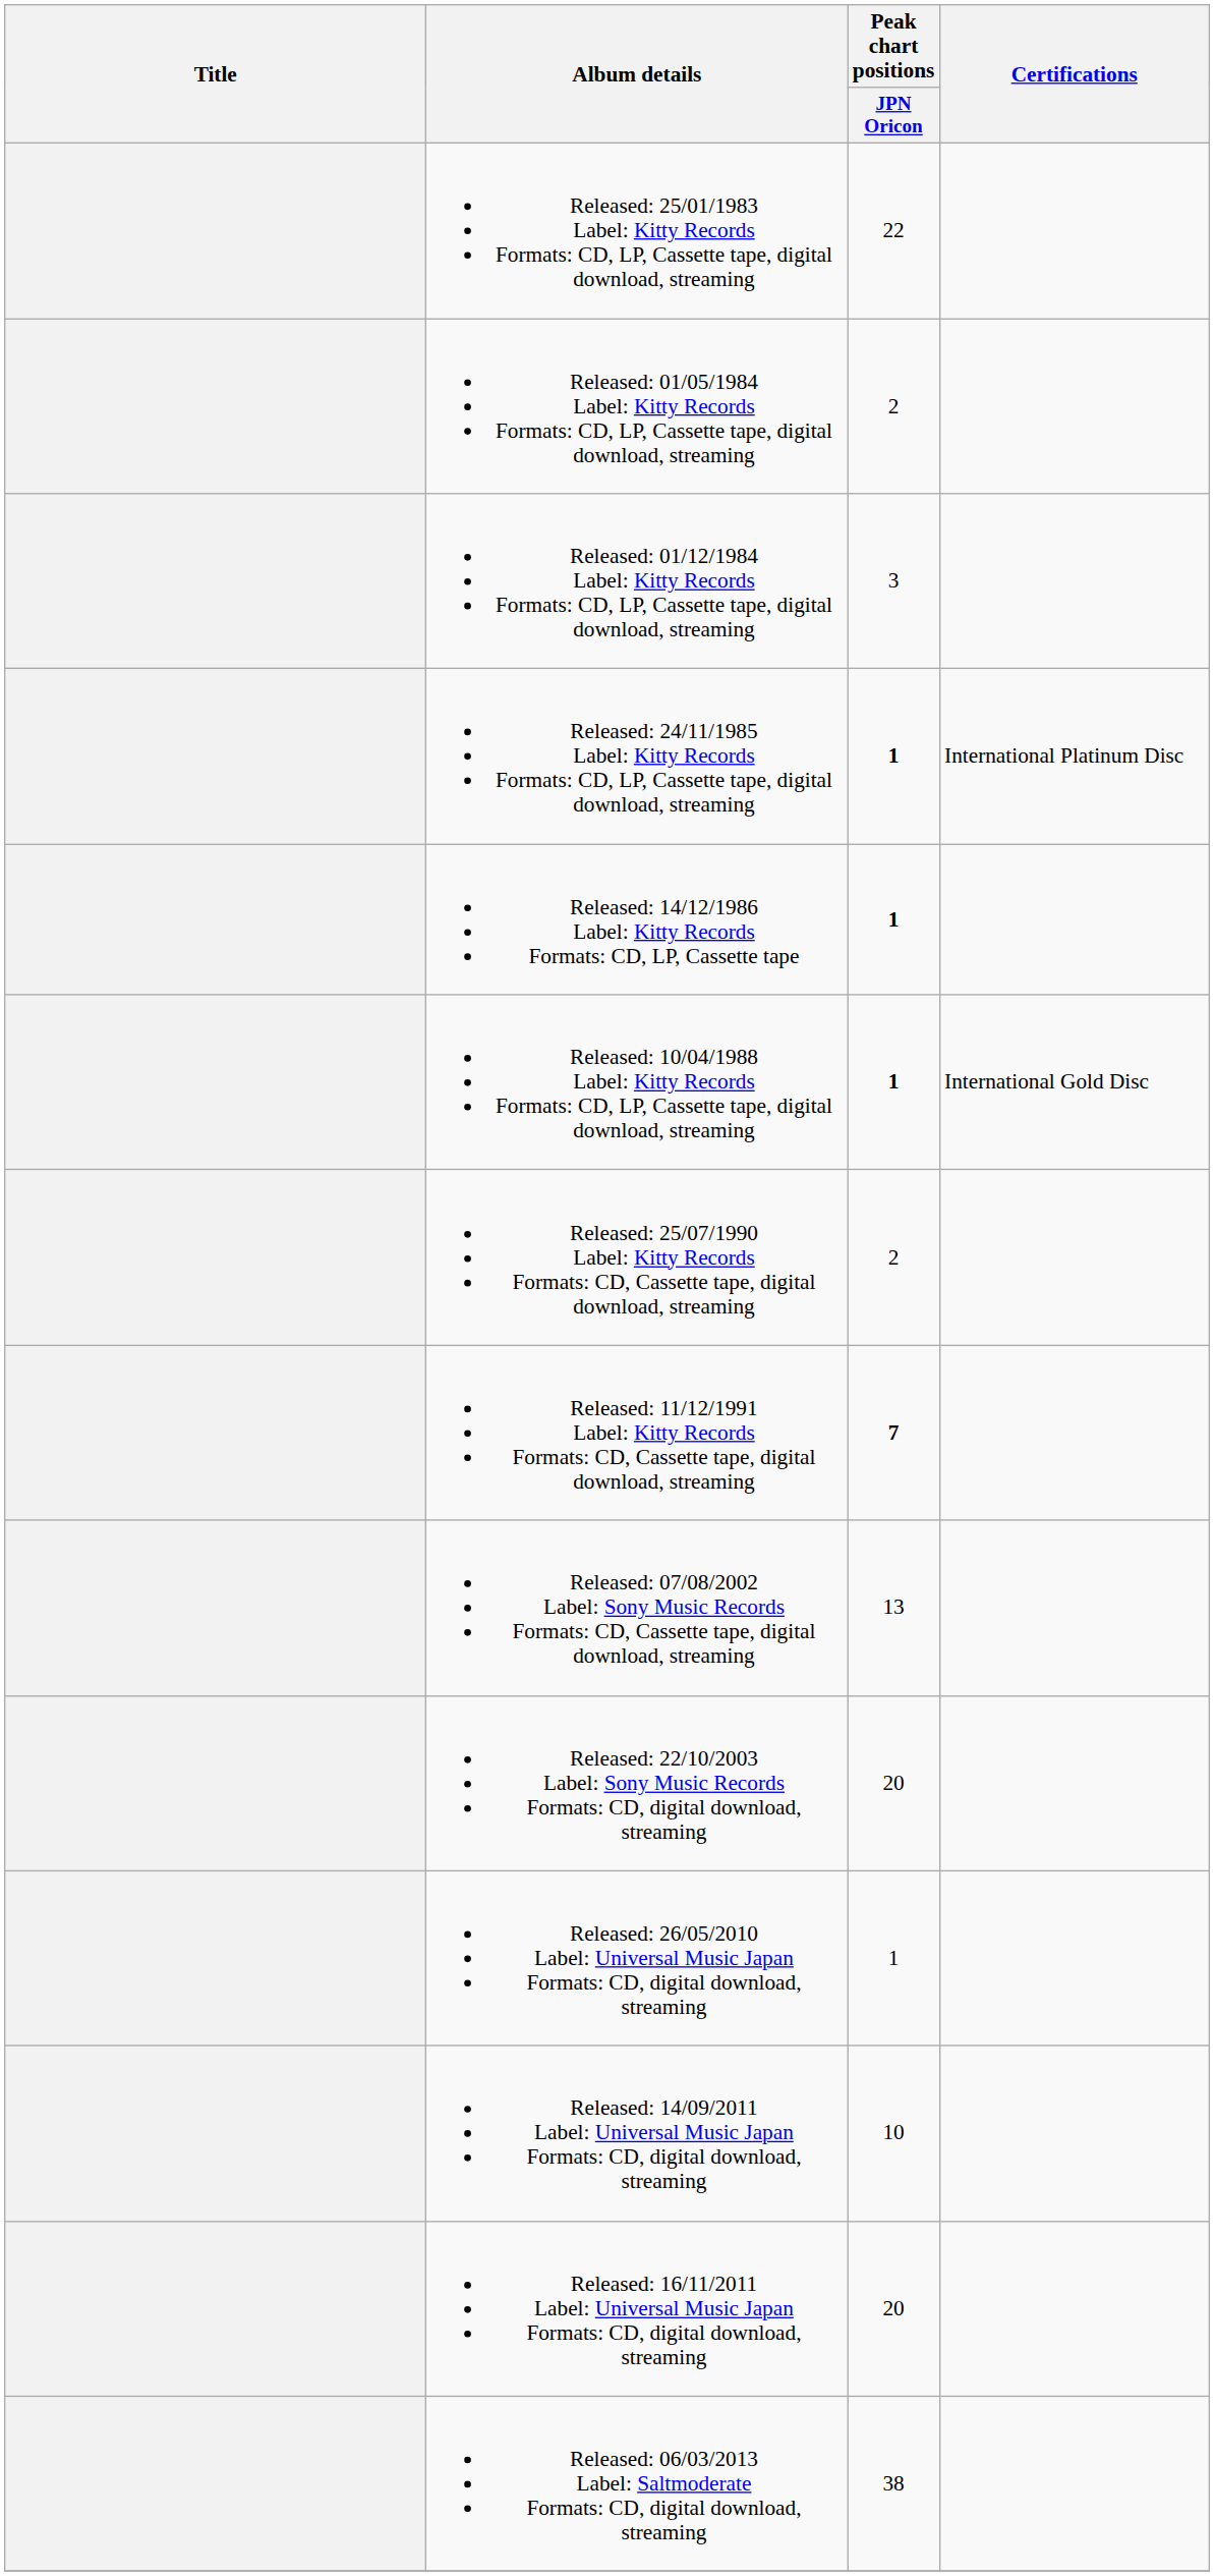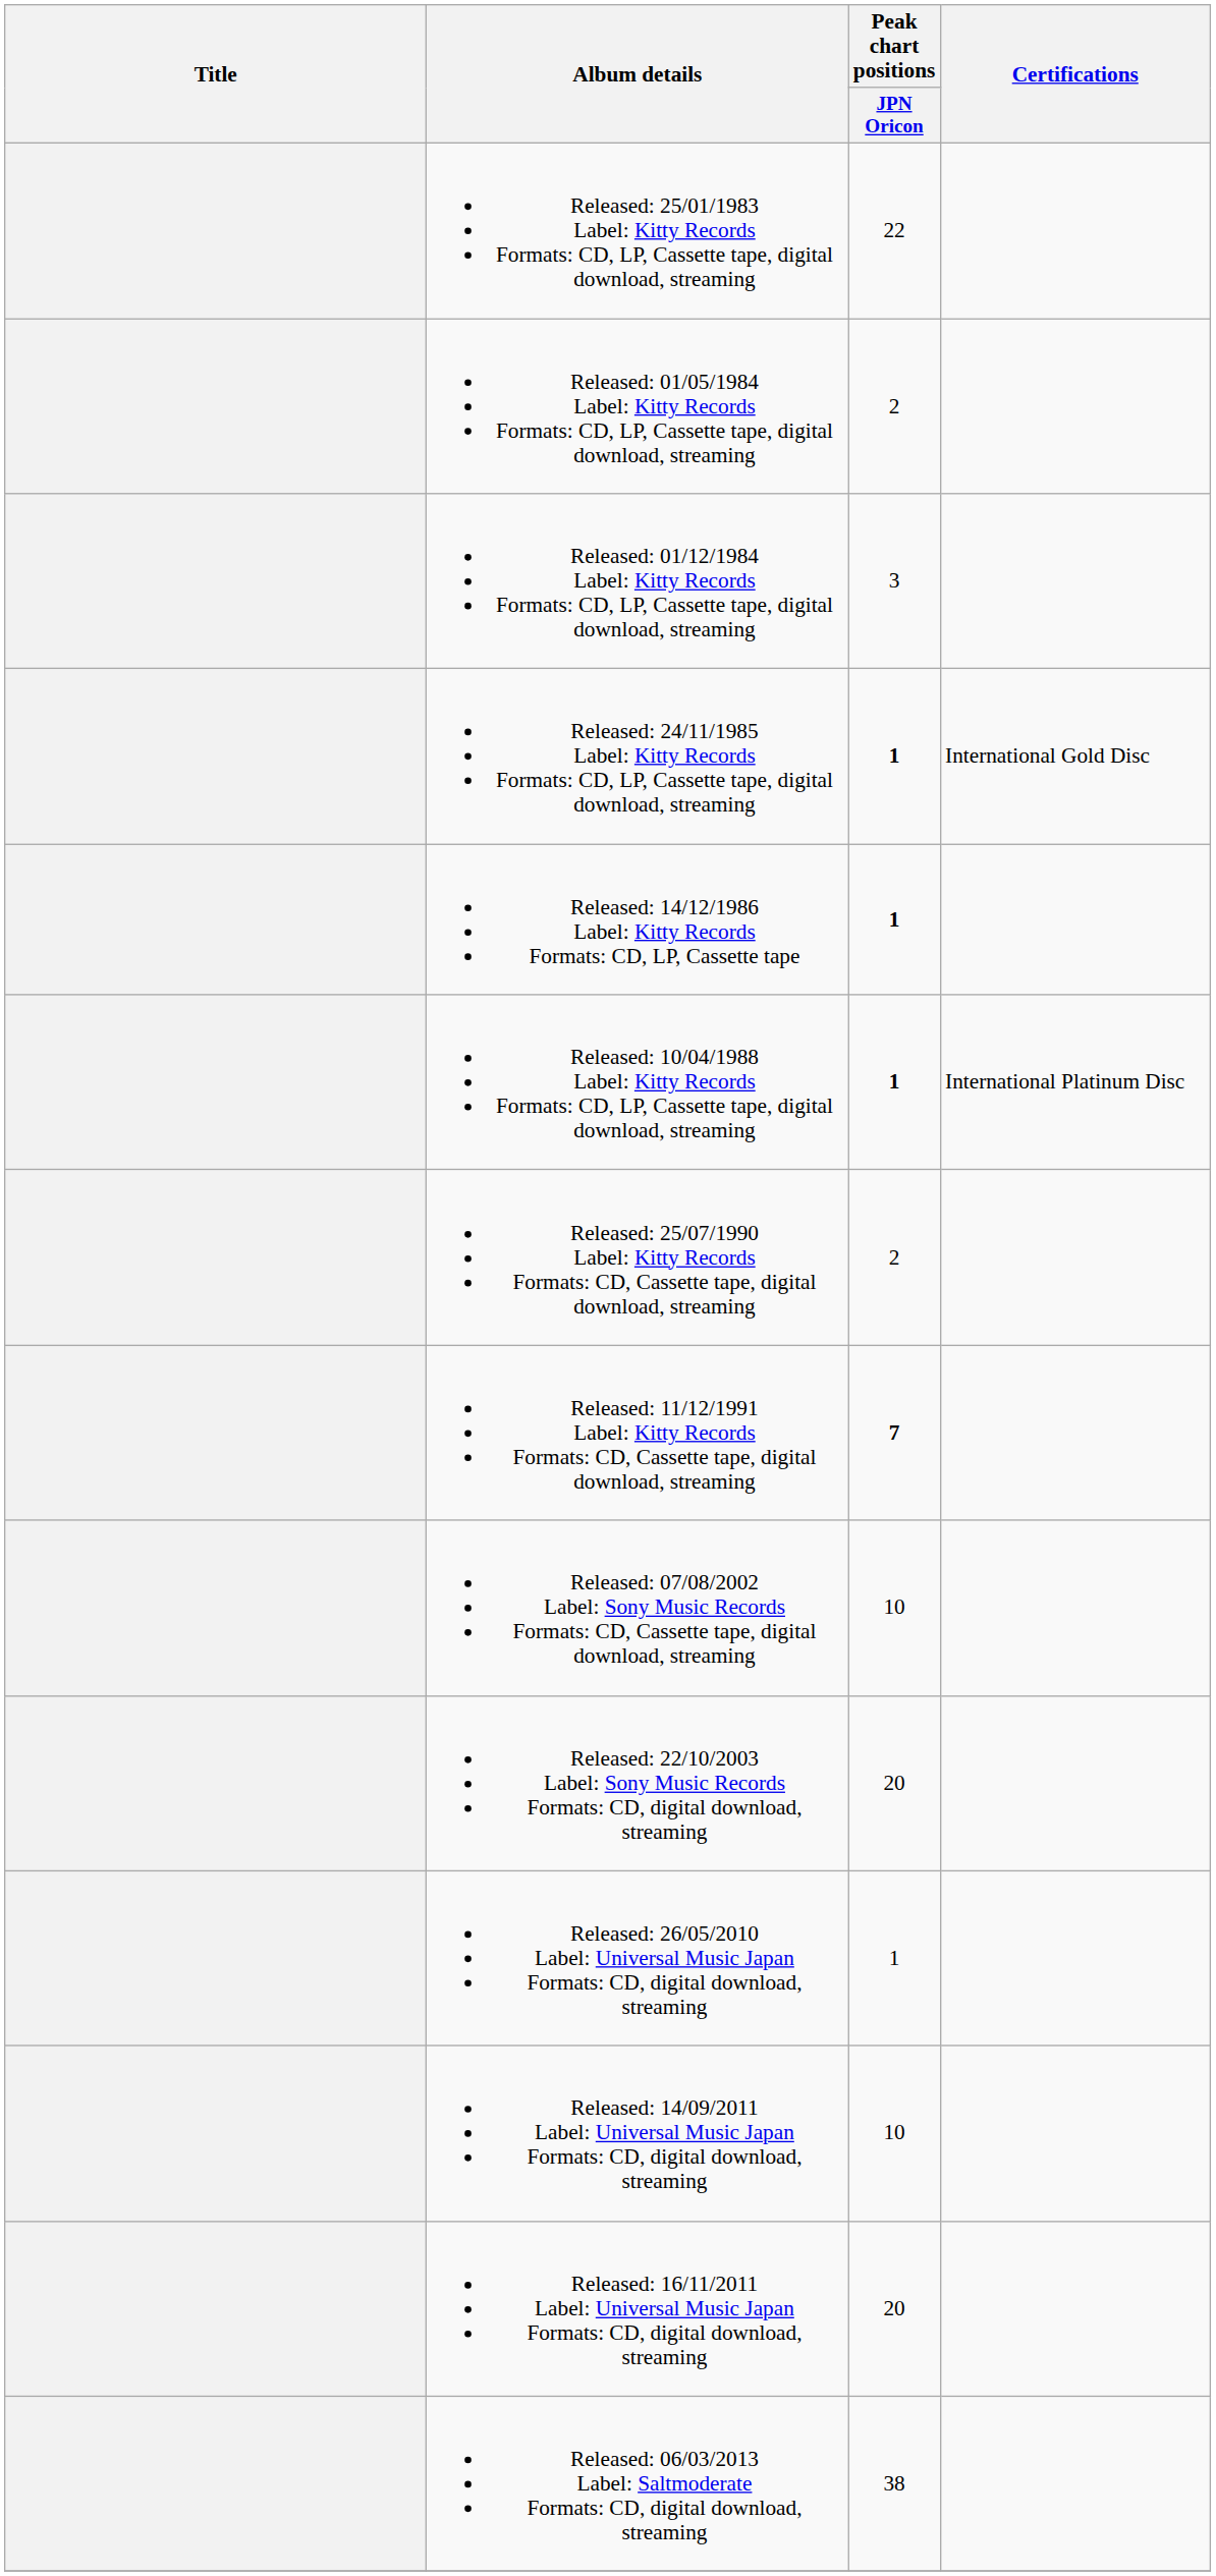row 6 | Certifications: International Platinum Disc -> International Gold Disc
row 8 | Certifications: International Gold Disc -> International Platinum Disc
row 11 | Peak chart positions / JPN Oricon: 13 -> 10
